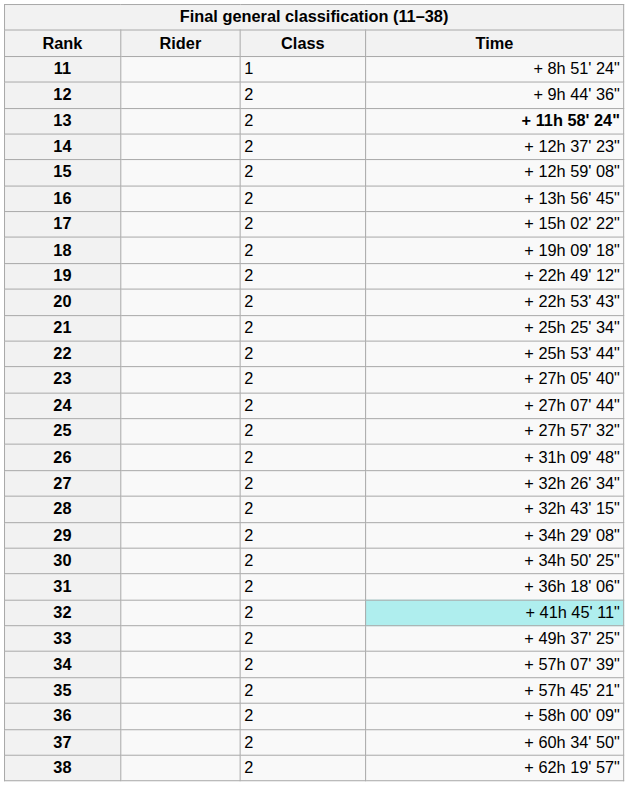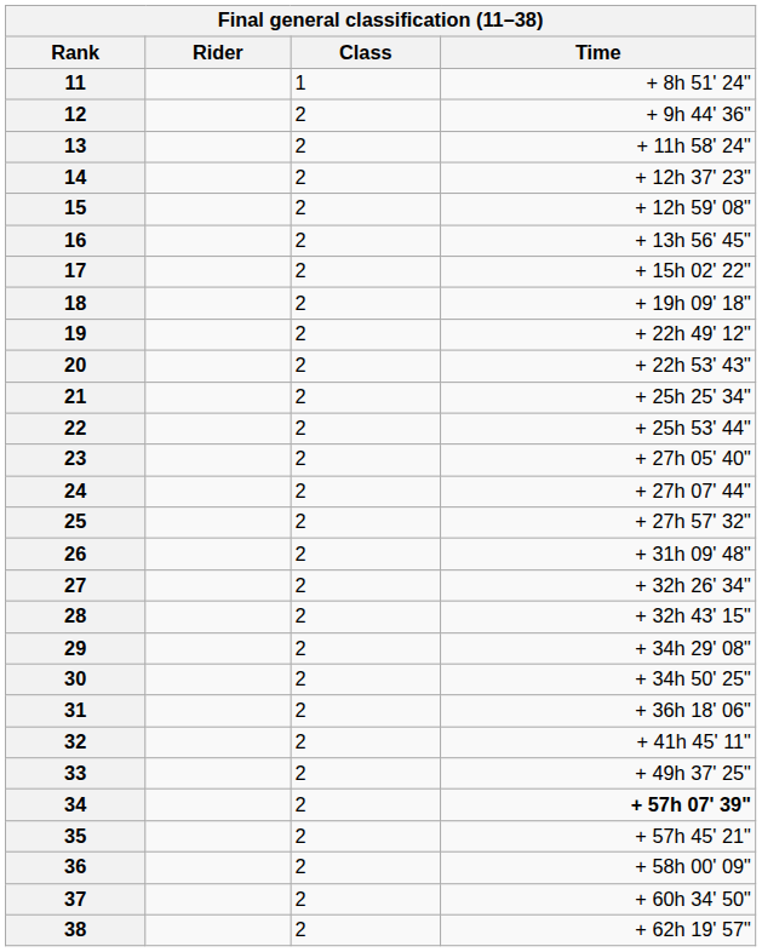13 | Time: bold -> normal
32 | Time: paleturquoise background -> no background
34 | Time: normal -> bold
